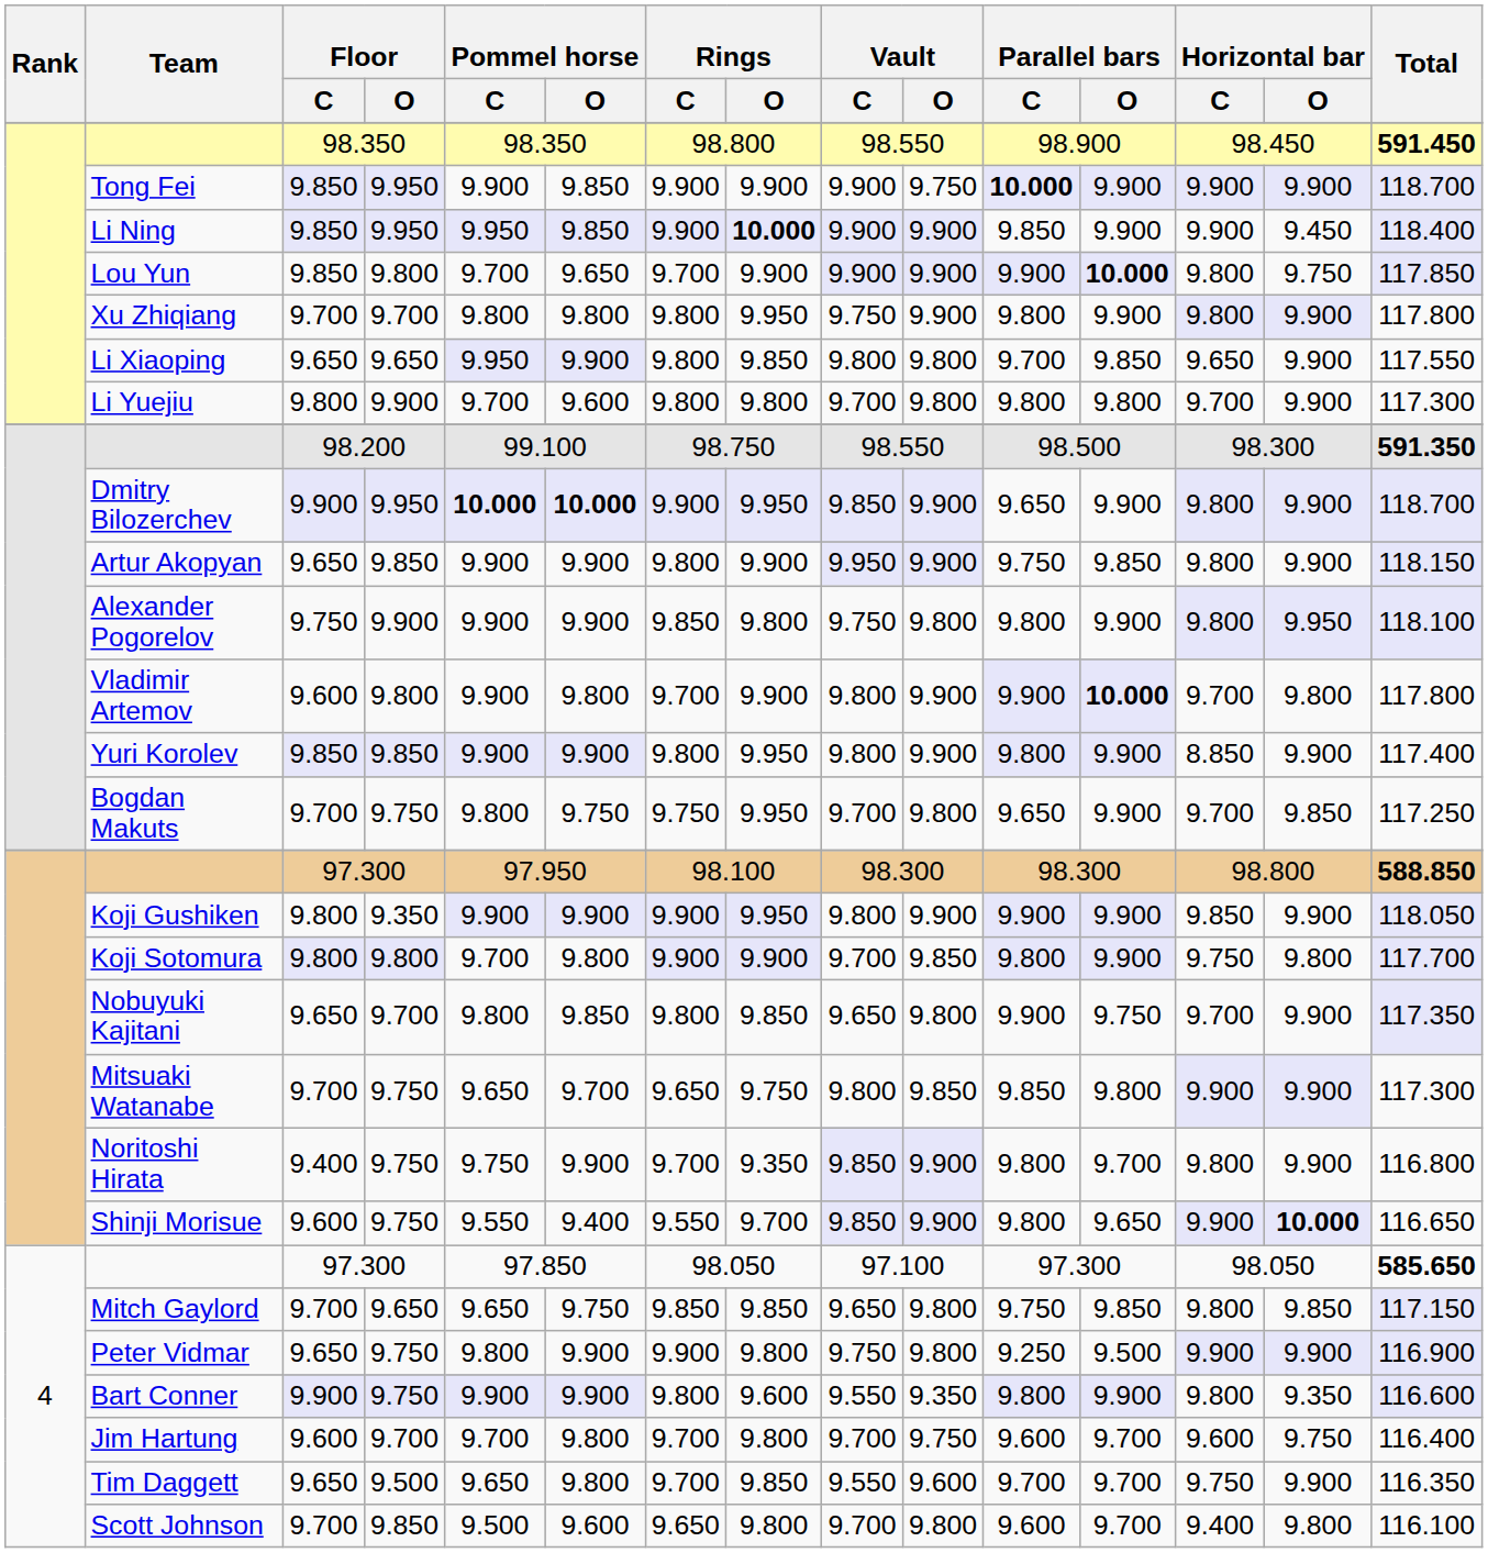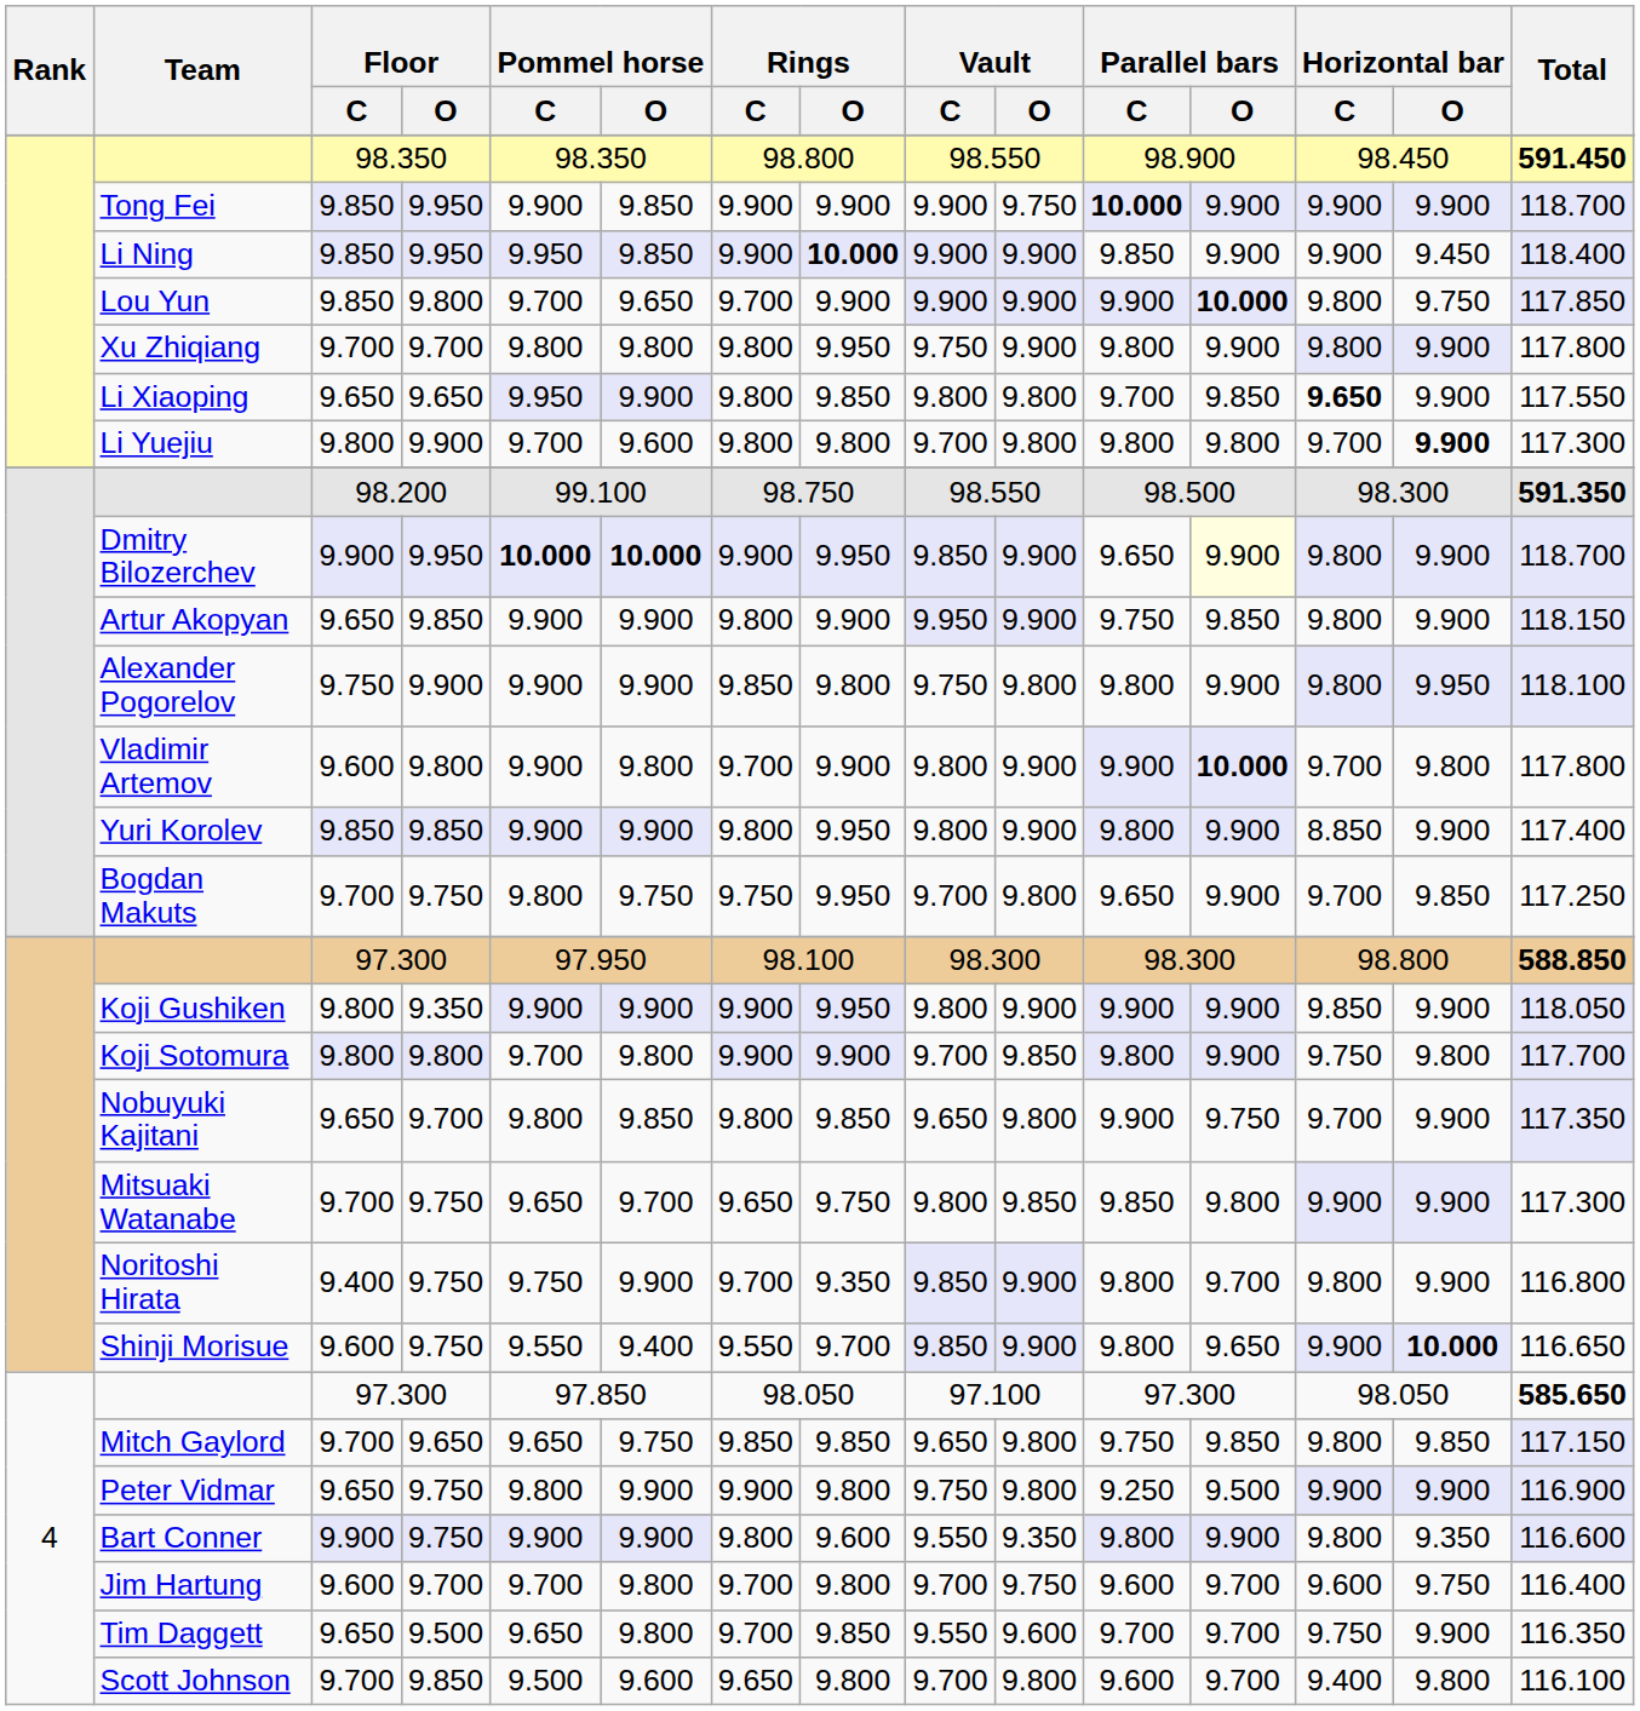Li Xiaoping | Horizontal bar / C: normal -> bold
Li Yuejiu | Horizontal bar / O: normal -> bold
Dmitry Bilozerchev | Parallel bars / O: no background -> lightyellow background
